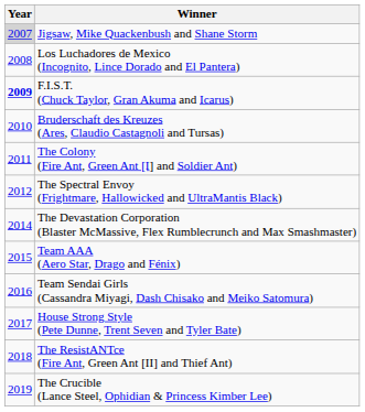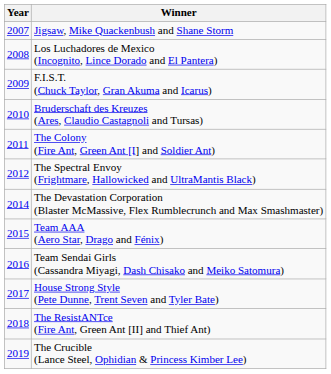Jigsaw, Mike Quackenbush and Shane Storm | Year: lightgrey background -> no background
F.I.S.T. (Chuck Taylor, Gran Akuma and Icarus) | Year: bold -> normal
